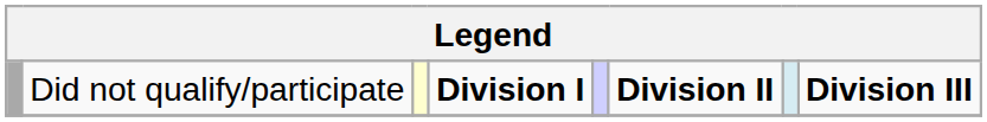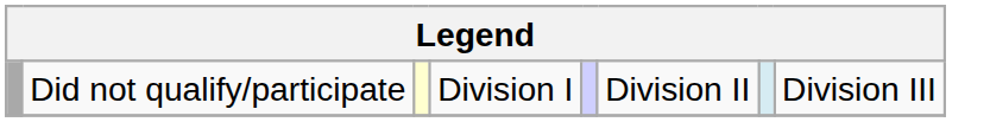Did not qualify/participate | column 4: bold -> normal
Did not qualify/participate | column 6: bold -> normal
Did not qualify/participate | column 8: bold -> normal
